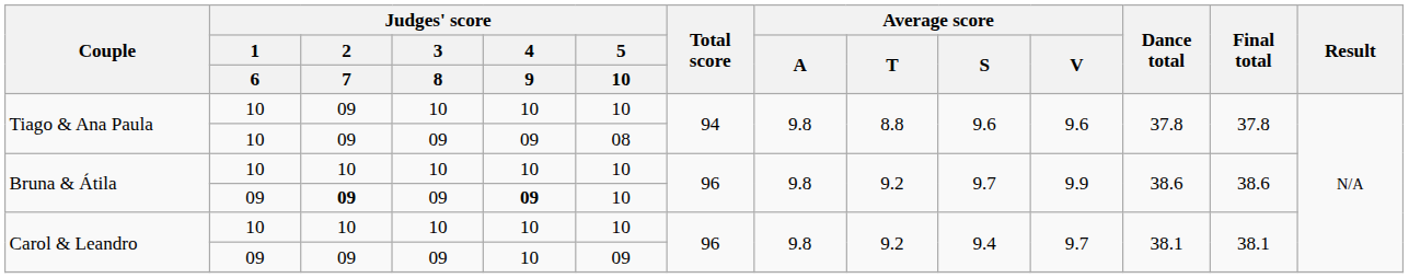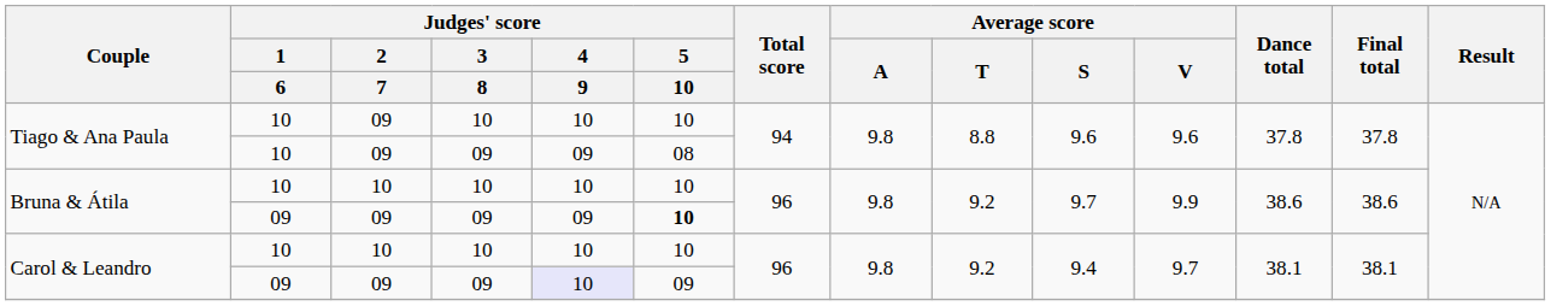Bruna & Átila / 09 | Judges' score / 2 / 7: bold -> normal
Bruna & Átila / 09 | Judges' score / 4 / 9: bold -> normal
Bruna & Átila / 09 | Judges' score / 5 / 10: normal -> bold
Carol & Leandro / 09 | Judges' score / 4 / 9: no background -> lavender background
